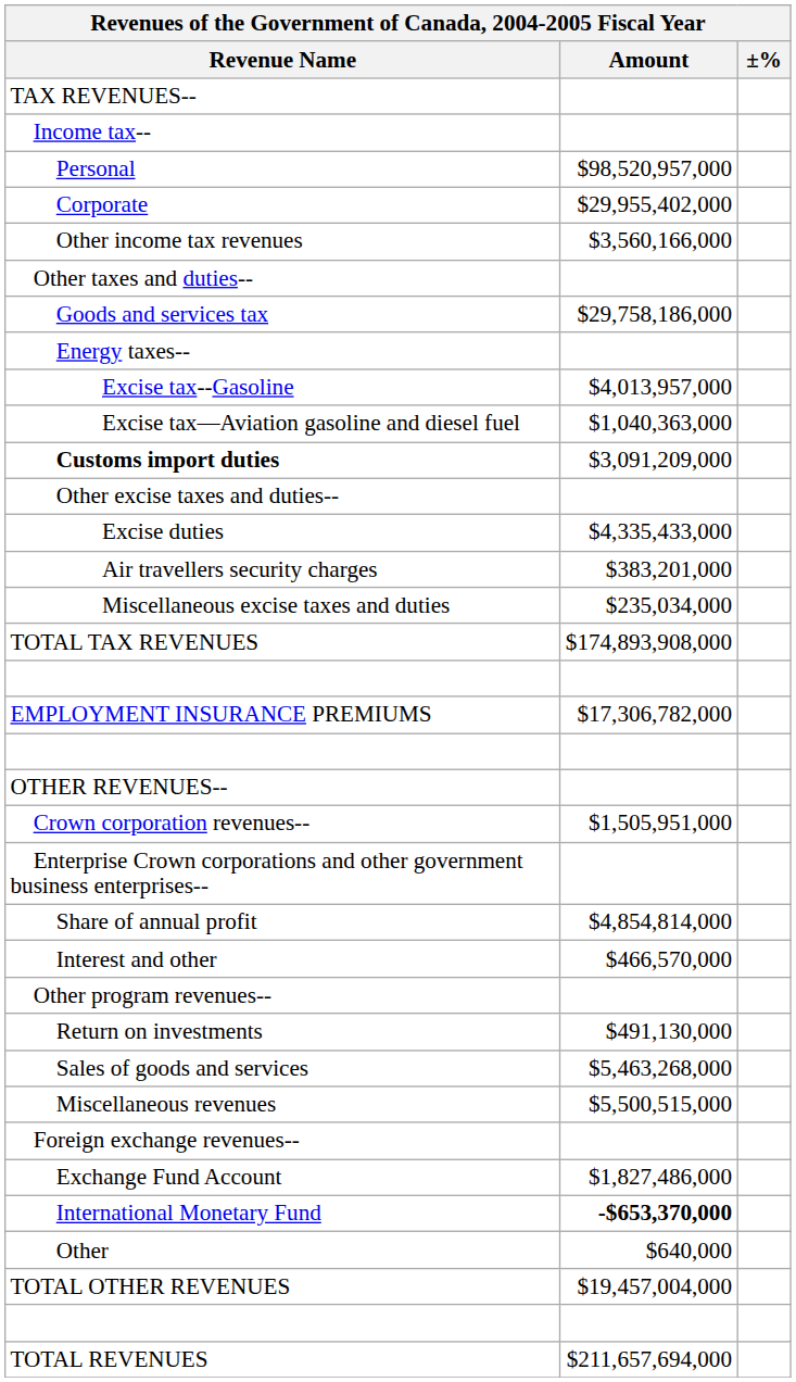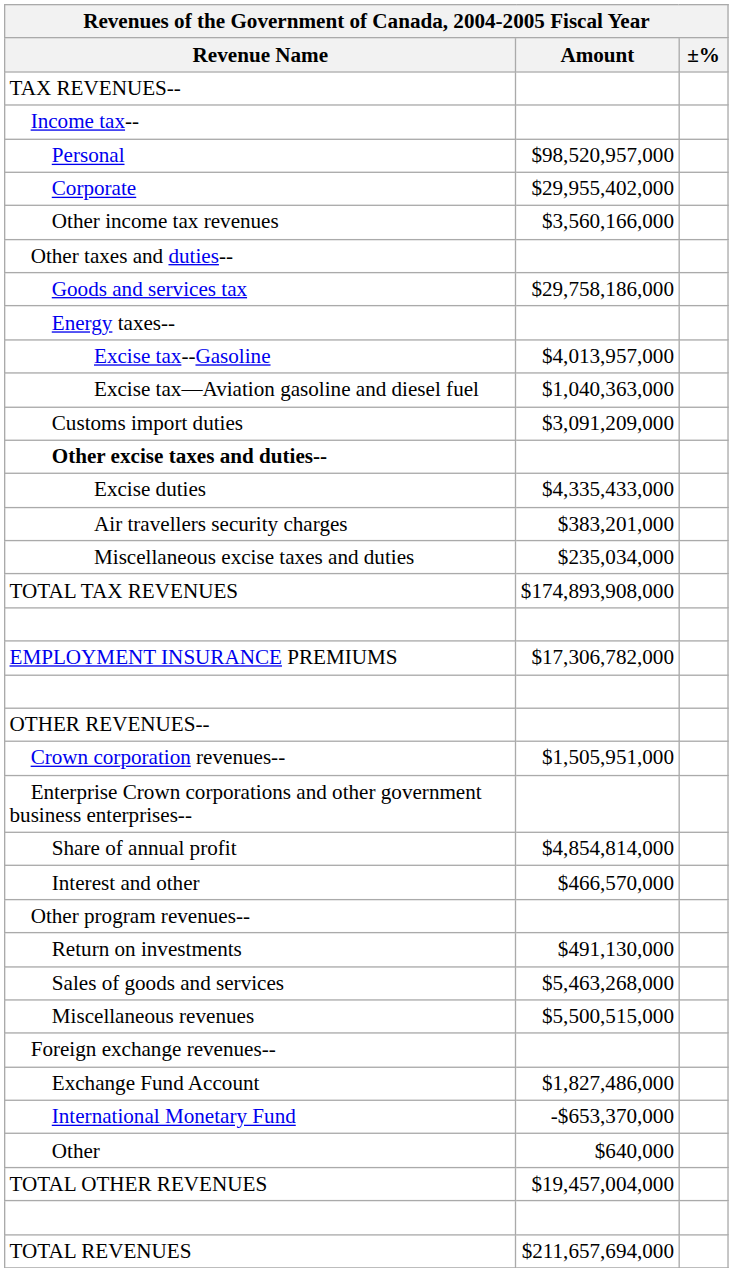Customs import duties | Revenue Name: bold -> normal
Other excise taxes and duties-- | Revenue Name: normal -> bold
International Monetary Fund | Amount: bold -> normal
